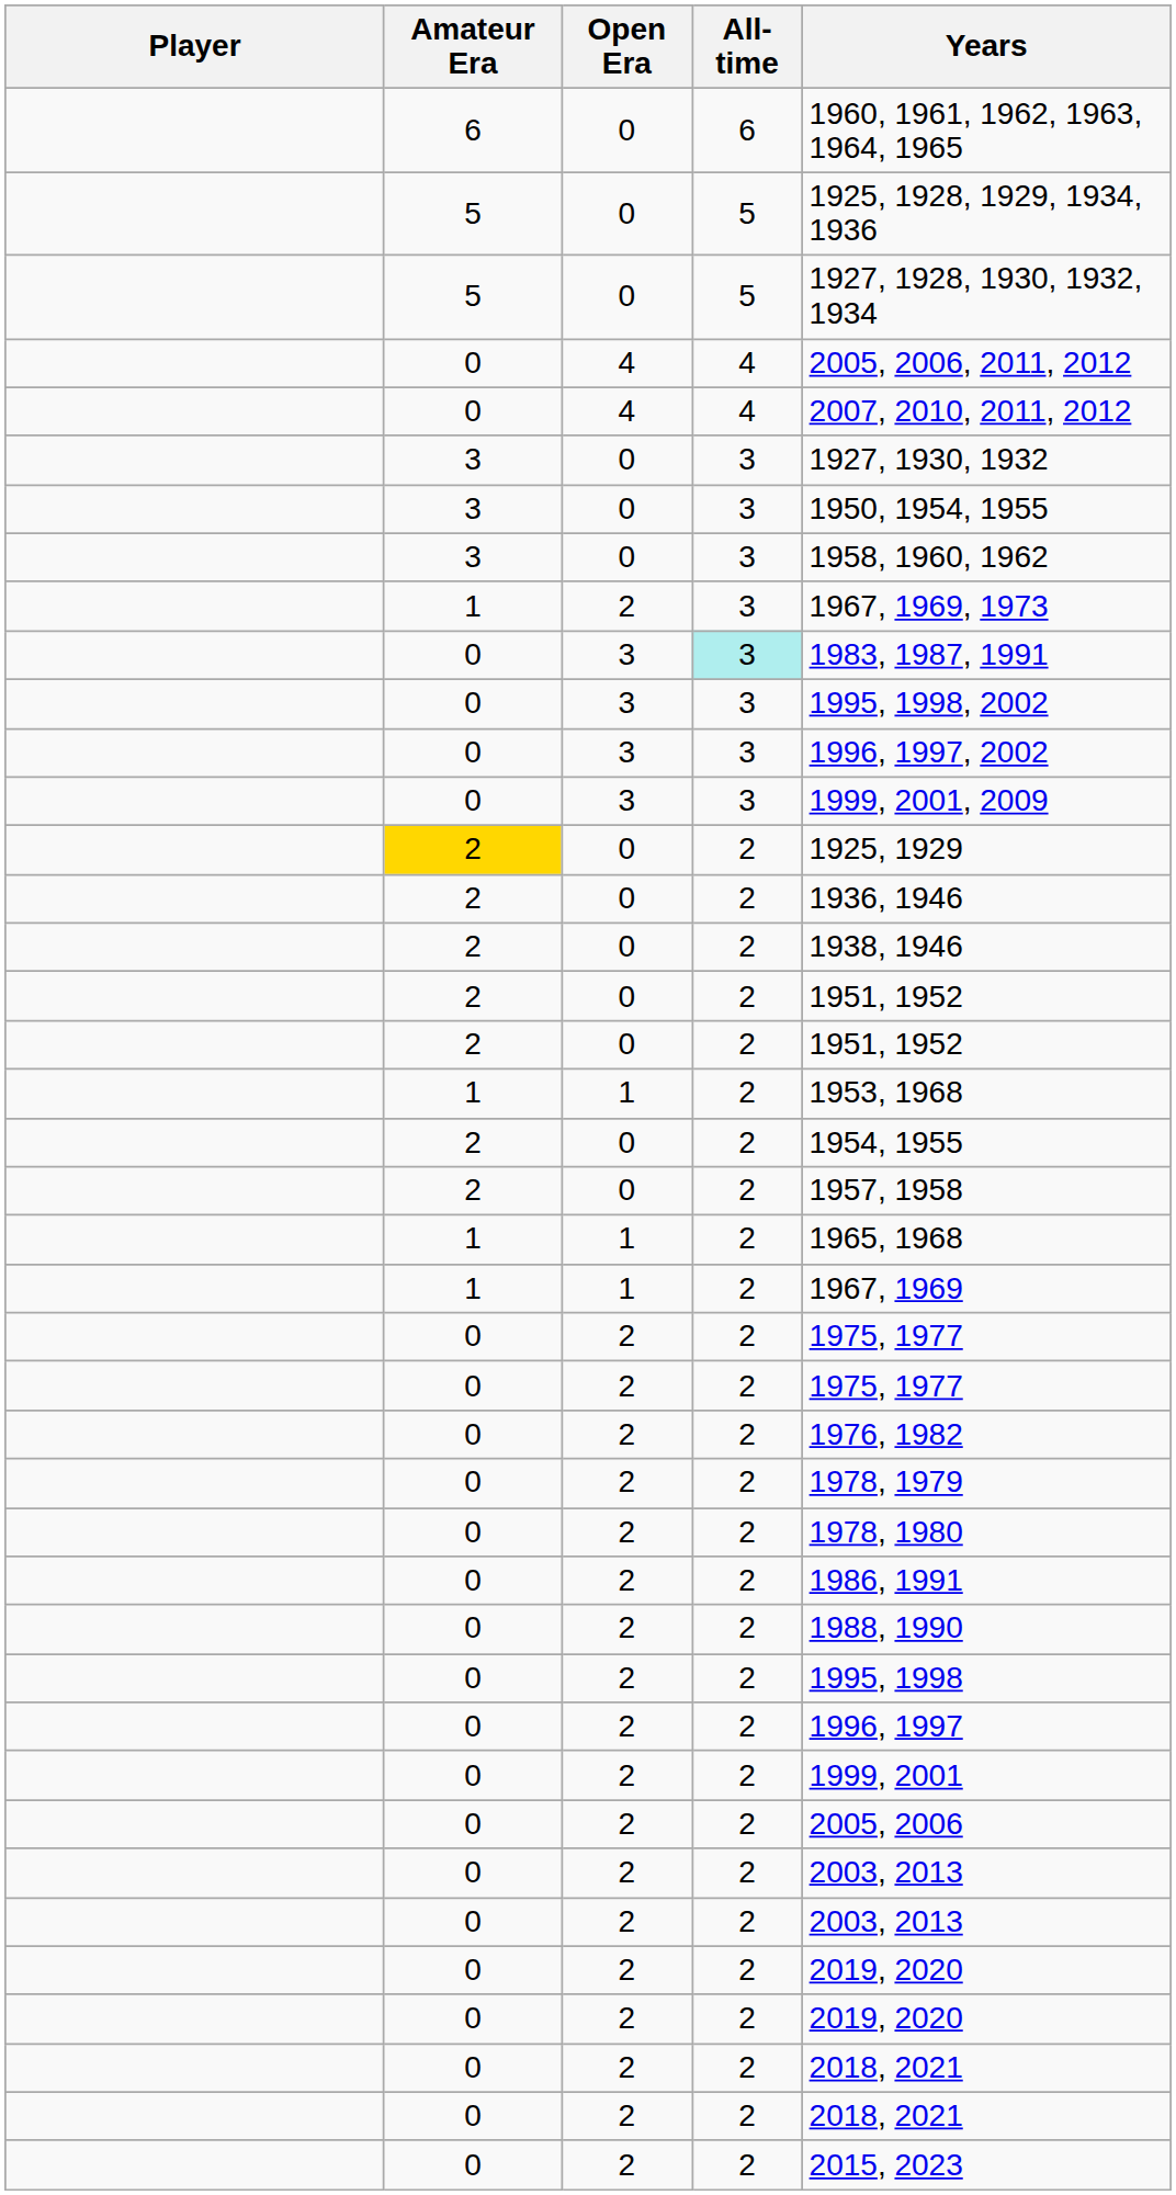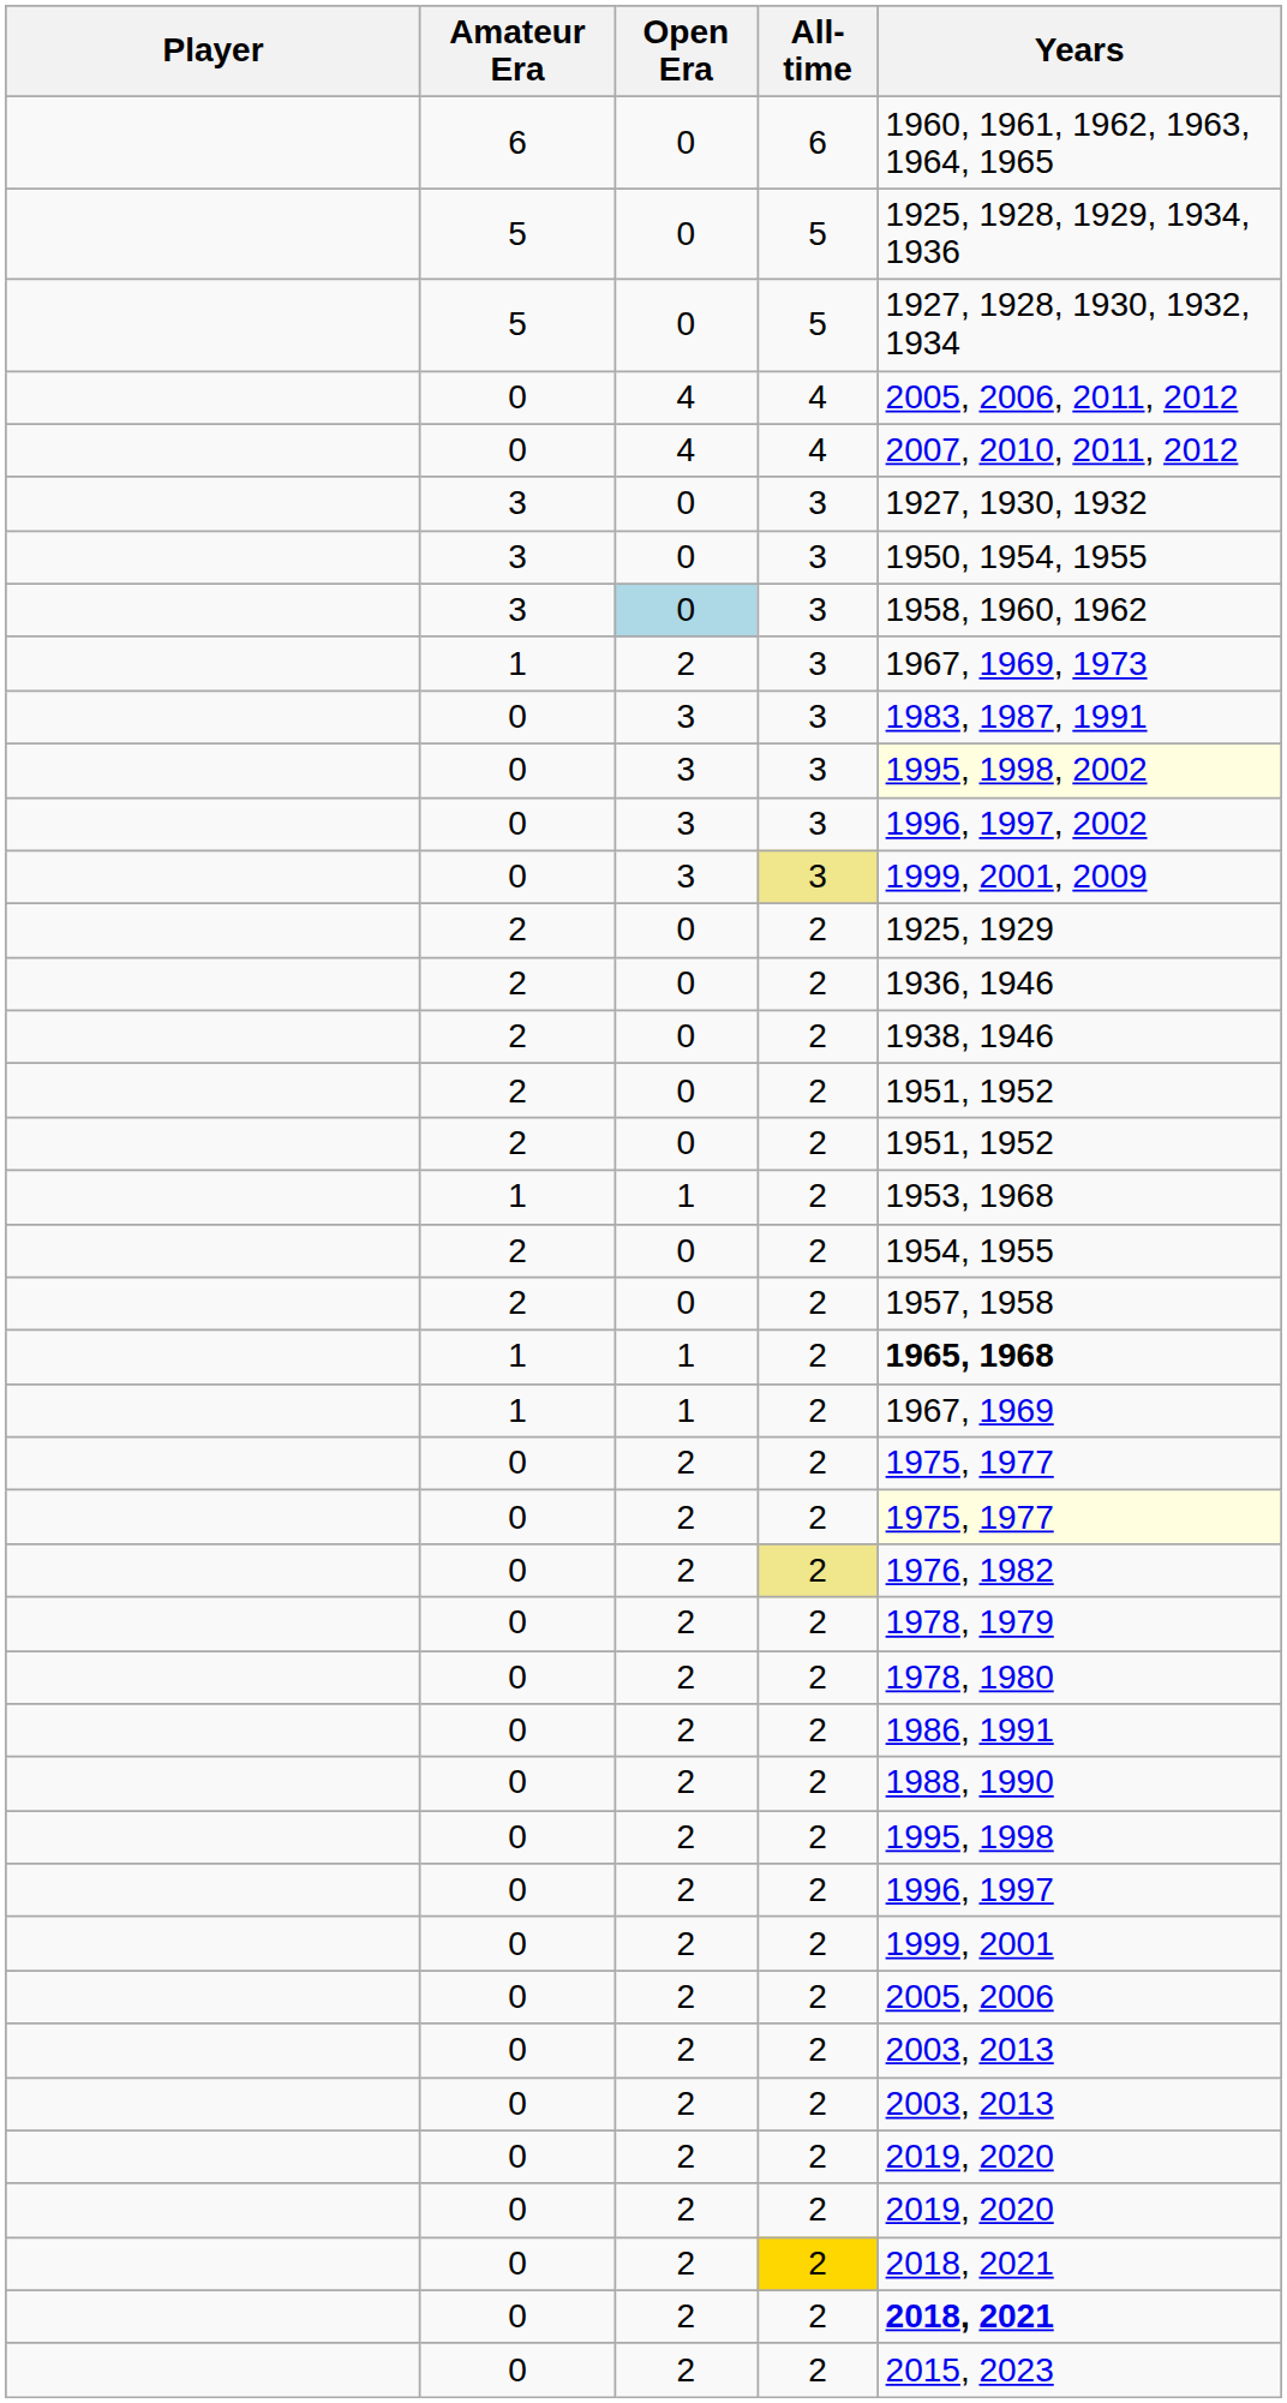row 9 | Open Era: no background -> lightblue background
row 11 | All-time: paleturquoise background -> no background
row 12 | Years: no background -> lightyellow background
row 14 | All-time: no background -> khaki background
row 15 | Amateur Era: gold background -> no background
row 23 | Years: normal -> bold
row 26 | Years: no background -> lightyellow background
row 27 | All-time: no background -> khaki background
row 40 | All-time: no background -> gold background
row 41 | Years: normal -> bold
